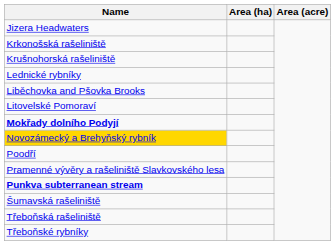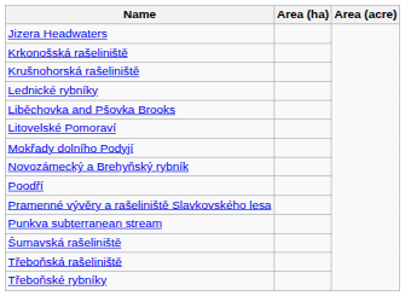Mokřady dolního Podyjí | Name: bold -> normal
Novozámecký a Brehyňský rybník | Name: gold background -> no background
Punkva subterranean stream | Name: bold -> normal
